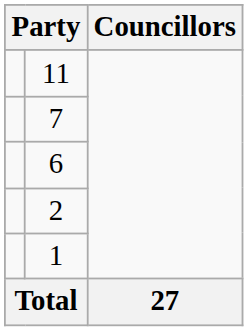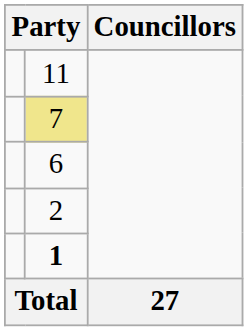7 | column 2: no background -> khaki background
1 | column 2: normal -> bold
